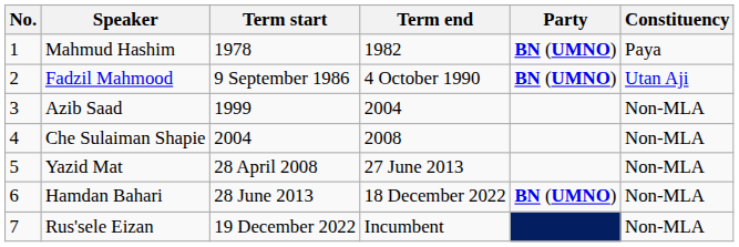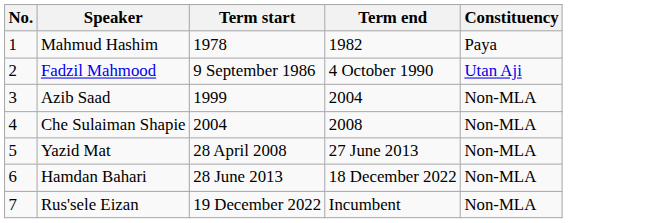- column: Party | BN (UMNO) | BN (UMNO) | BN (UMNO)
